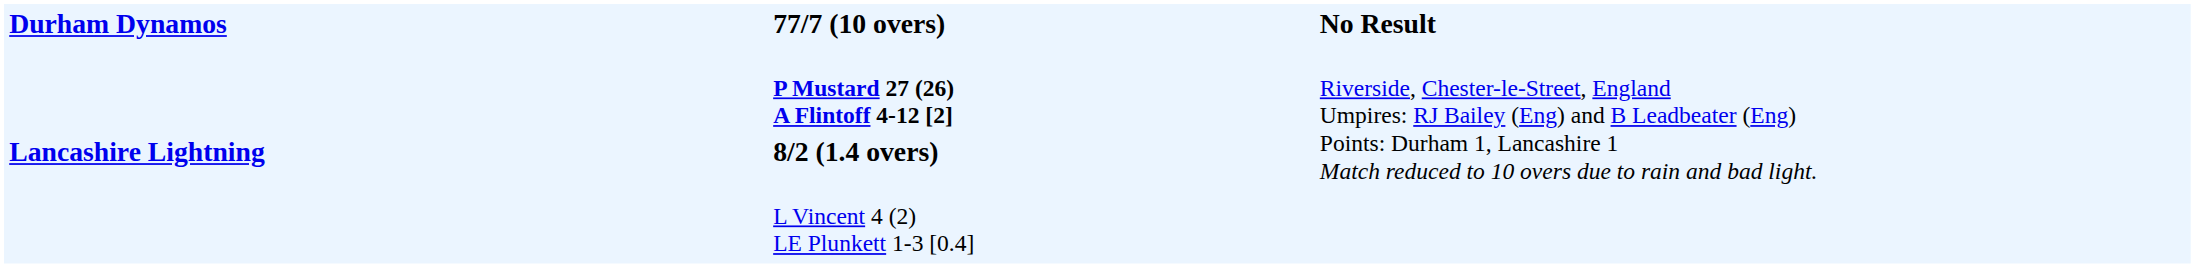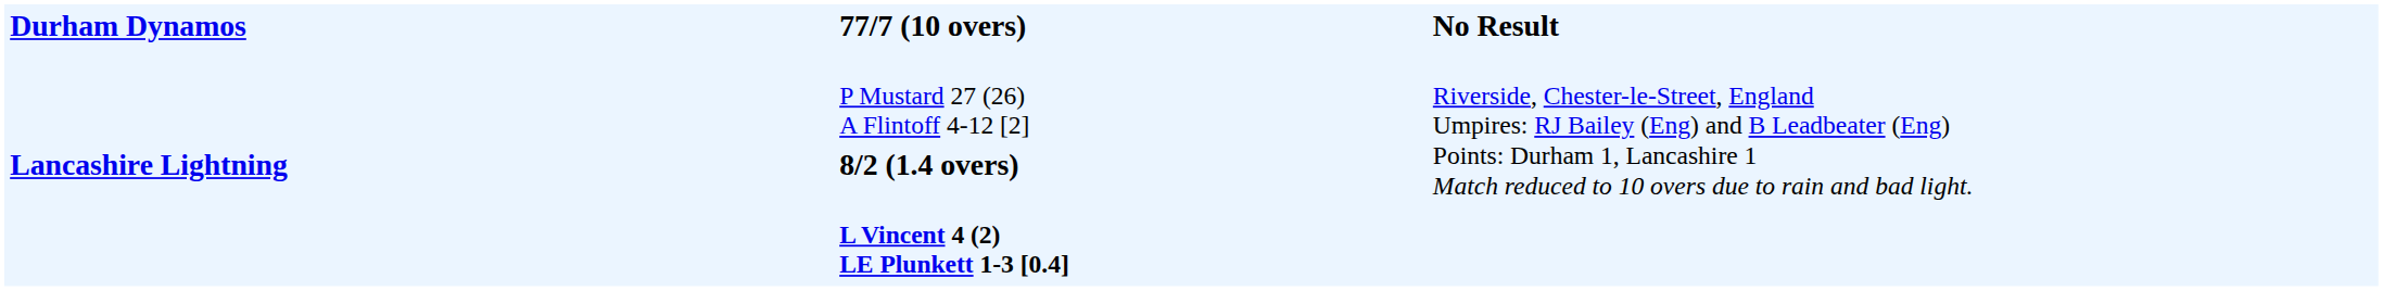P Mustard 27 (26) A Flintoff 4-12 [2] | 77/7 (10 overs): bold -> normal
L Vincent 4 (2) LE Plunkett 1-3 [0.4] | 77/7 (10 overs): normal -> bold
